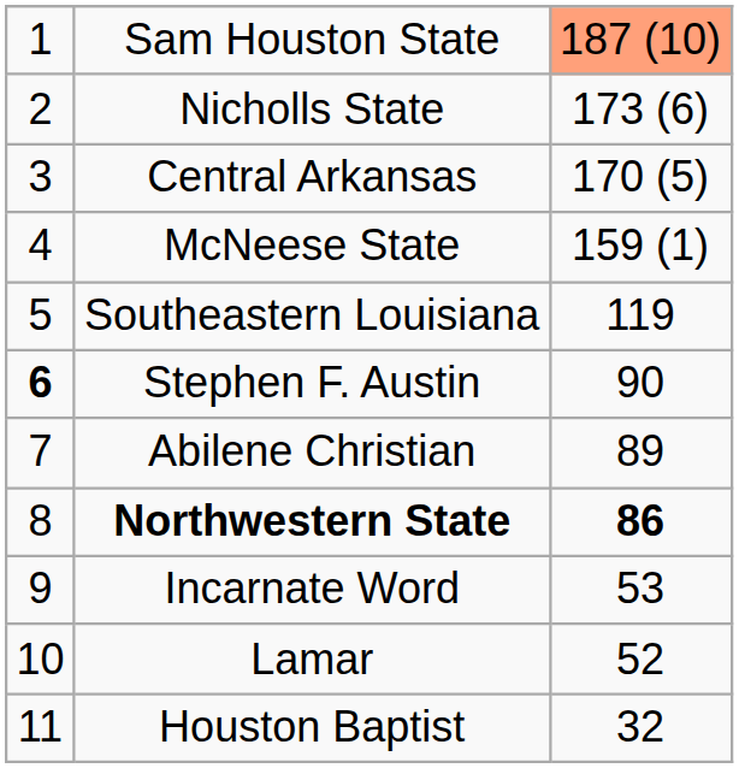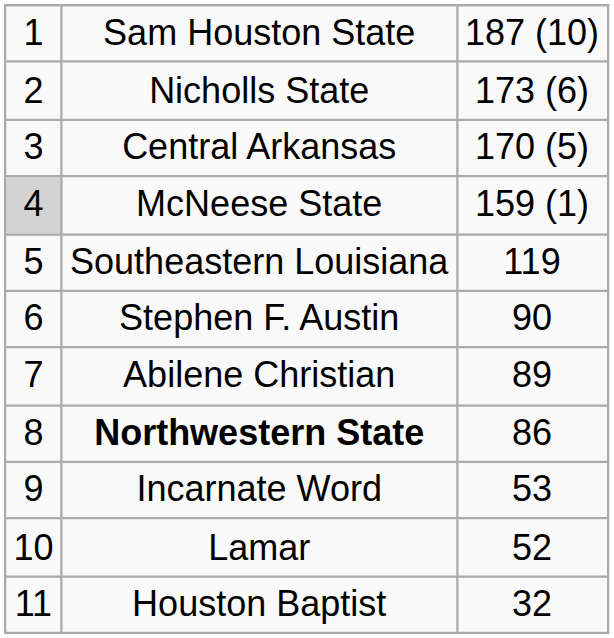Sam Houston State | column 3: lightsalmon background -> no background
McNeese State | column 1: no background -> lightgrey background
Stephen F. Austin | column 1: bold -> normal
Northwestern State | column 3: bold -> normal
